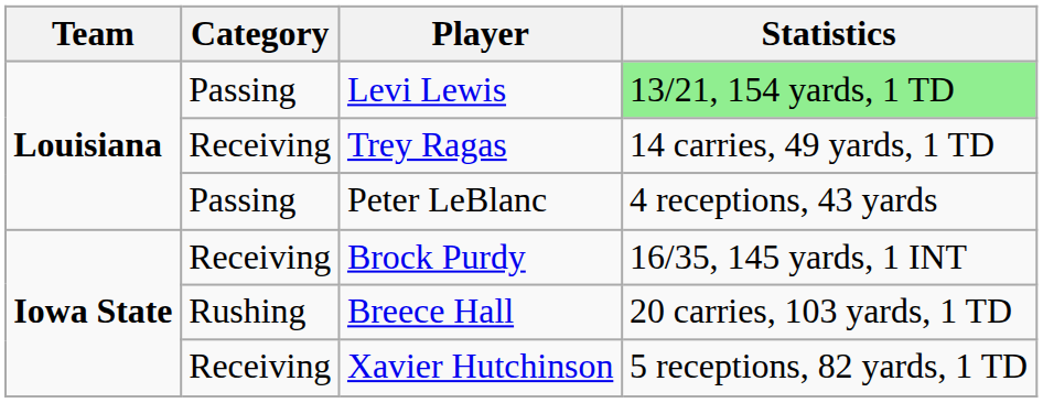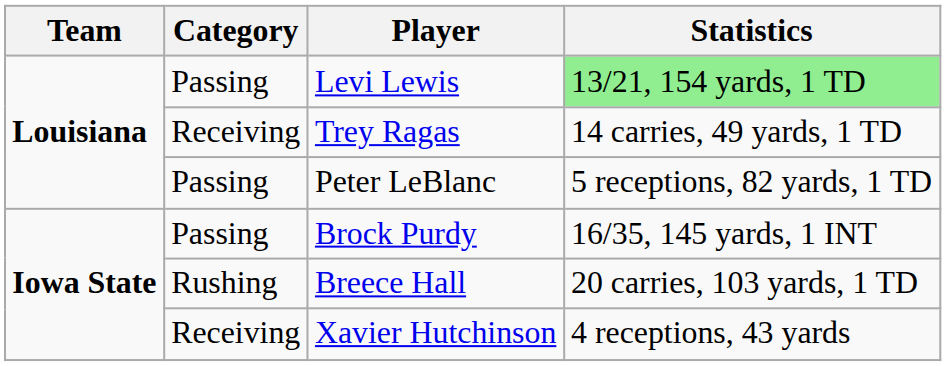Peter LeBlanc | Statistics: 4 receptions, 43 yards -> 5 receptions, 82 yards, 1 TD
Brock Purdy | Category: Receiving -> Passing
Xavier Hutchinson | Statistics: 5 receptions, 82 yards, 1 TD -> 4 receptions, 43 yards
